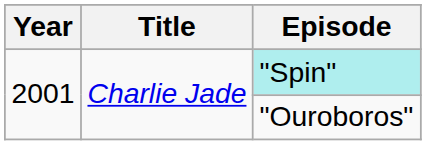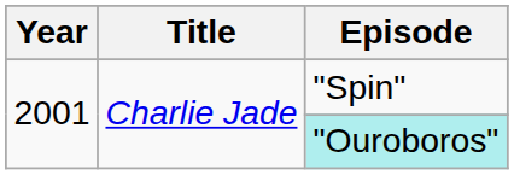"Spin" | Episode: paleturquoise background -> no background
"Ouroboros" | Episode: no background -> paleturquoise background
